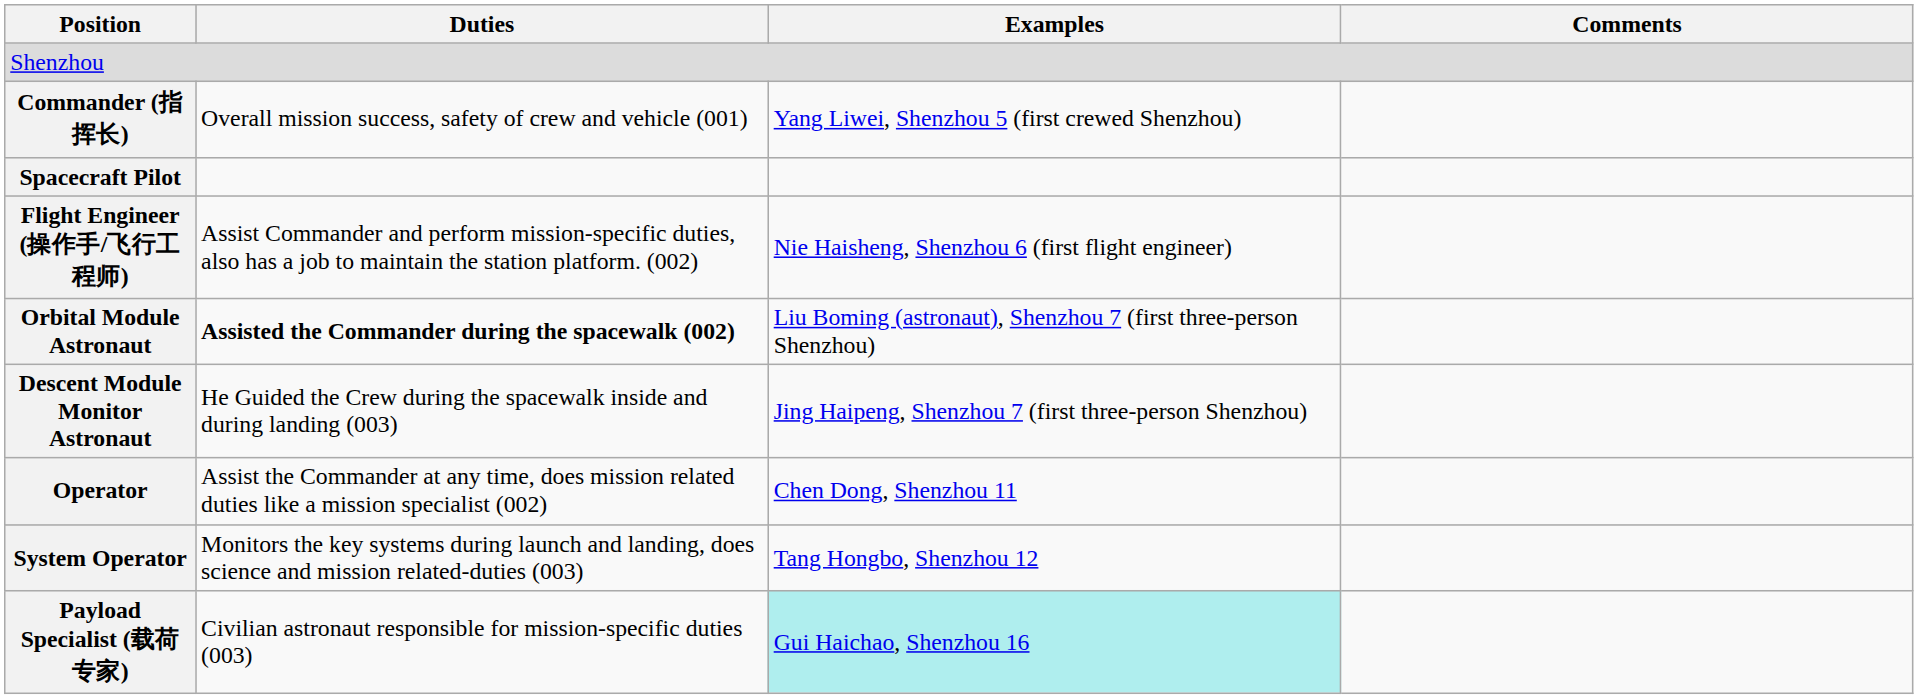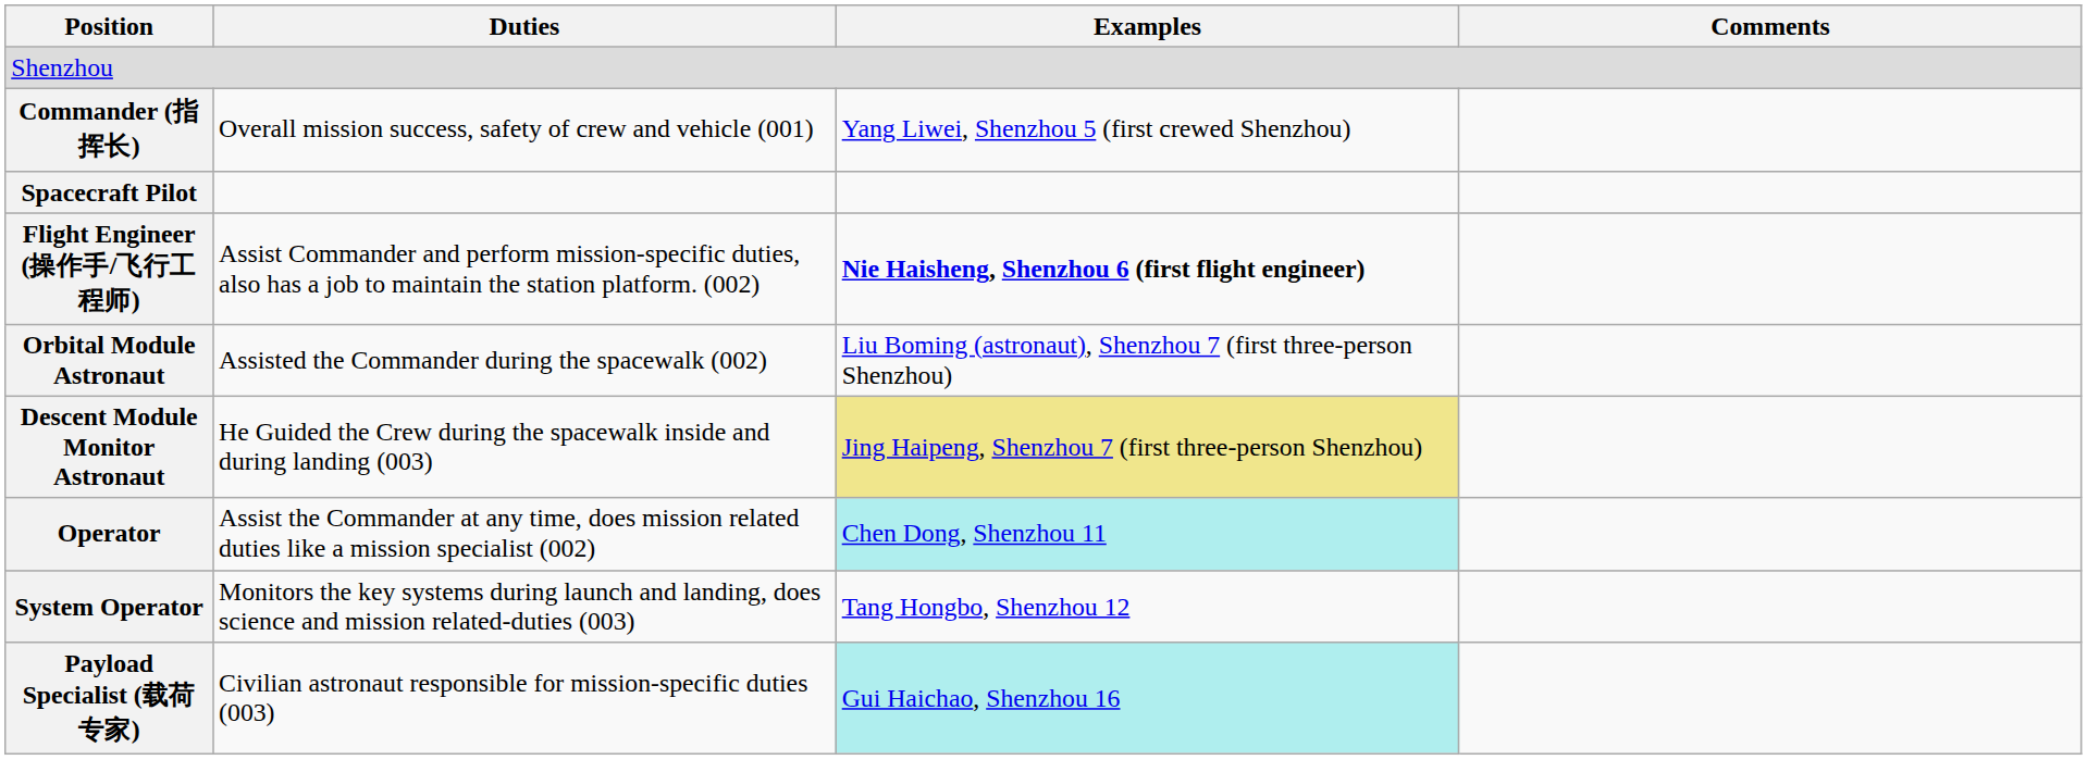Flight Engineer (操作手/飞行工程师) | Examples: normal -> bold
Orbital Module Astronaut | Duties: bold -> normal
Descent Module Monitor Astronaut | Examples: no background -> khaki background
Operator | Examples: no background -> paleturquoise background
